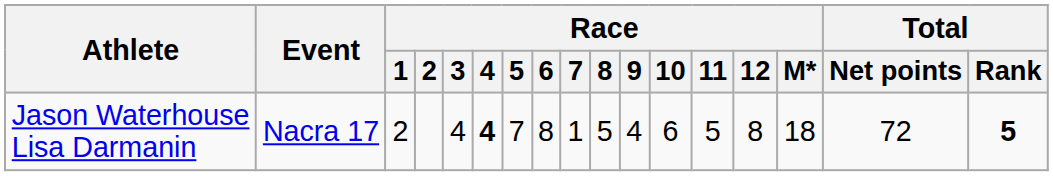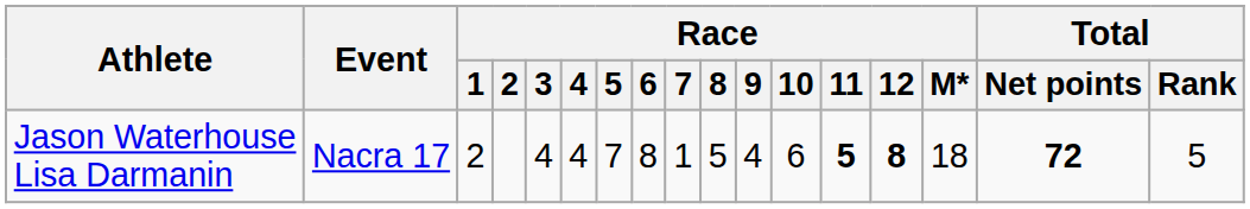Jason Waterhouse Lisa Darmanin | Race / 4: bold -> normal
Jason Waterhouse Lisa Darmanin | Race / 11: normal -> bold
Jason Waterhouse Lisa Darmanin | Race / 12: normal -> bold
Jason Waterhouse Lisa Darmanin | Total / Net points: normal -> bold
Jason Waterhouse Lisa Darmanin | Total / Rank: bold -> normal
